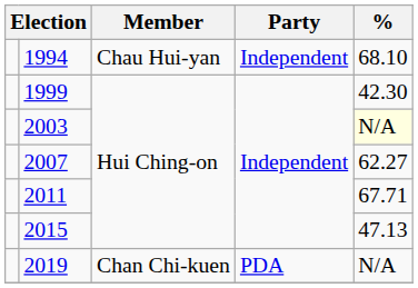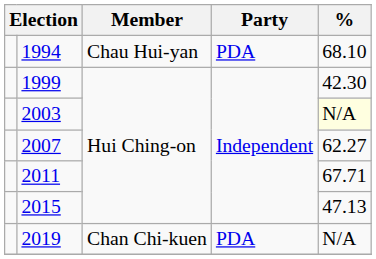1994 | Party: Independent -> PDA
